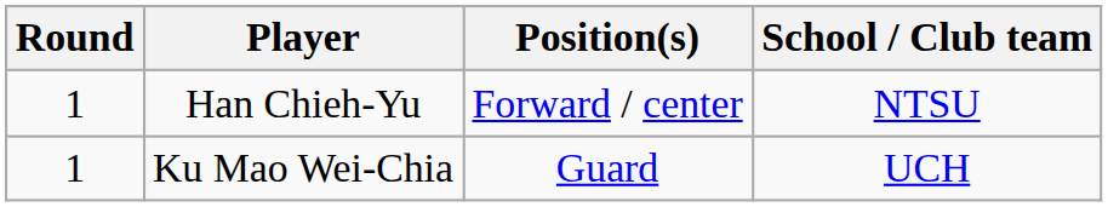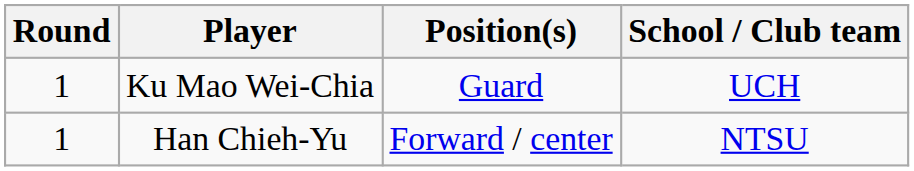rows swapped: Ku Mao Wei-Chia <-> Han Chieh-Yu
